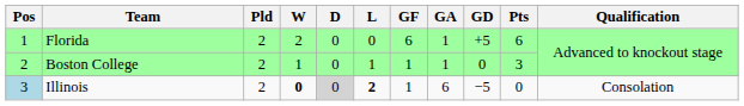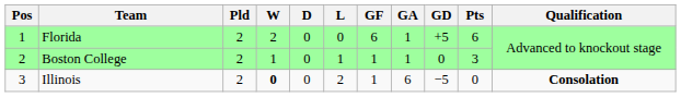Illinois | Pos: lightblue background -> no background
Illinois | D: lightgrey background -> no background
Illinois | L: bold -> normal
Illinois | Qualification: normal -> bold
